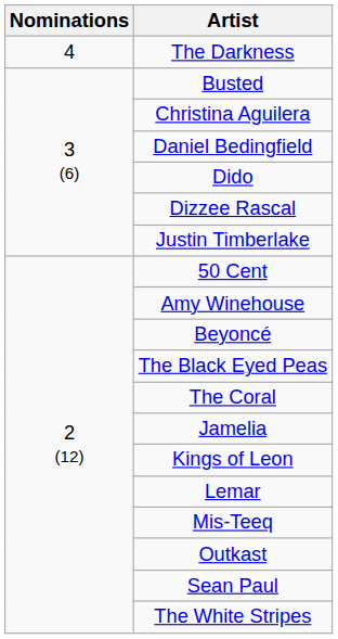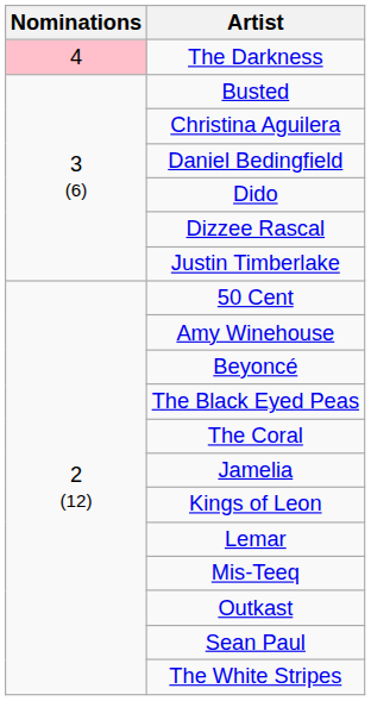The Darkness | Nominations: no background -> pink background
